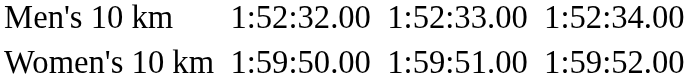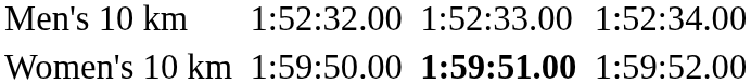Women's 10 km | column 3: normal -> bold
